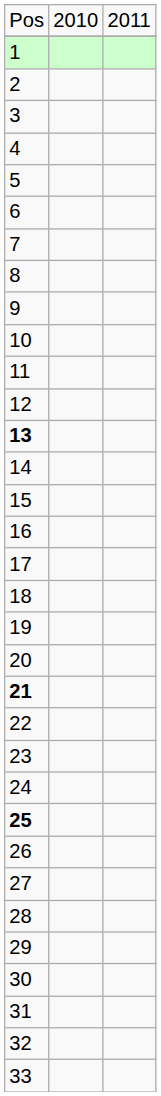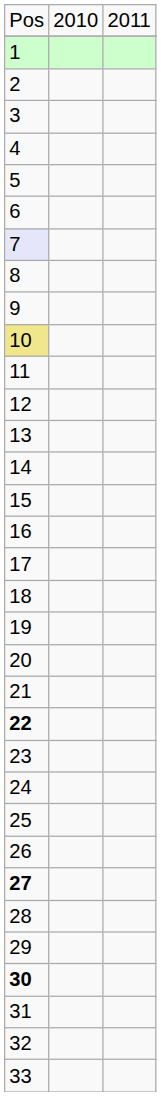7 | column 1: no background -> lavender background
10 | column 1: no background -> khaki background
13 | column 1: bold -> normal
21 | column 1: bold -> normal
22 | column 1: normal -> bold
25 | column 1: bold -> normal
27 | column 1: normal -> bold
30 | column 1: normal -> bold
